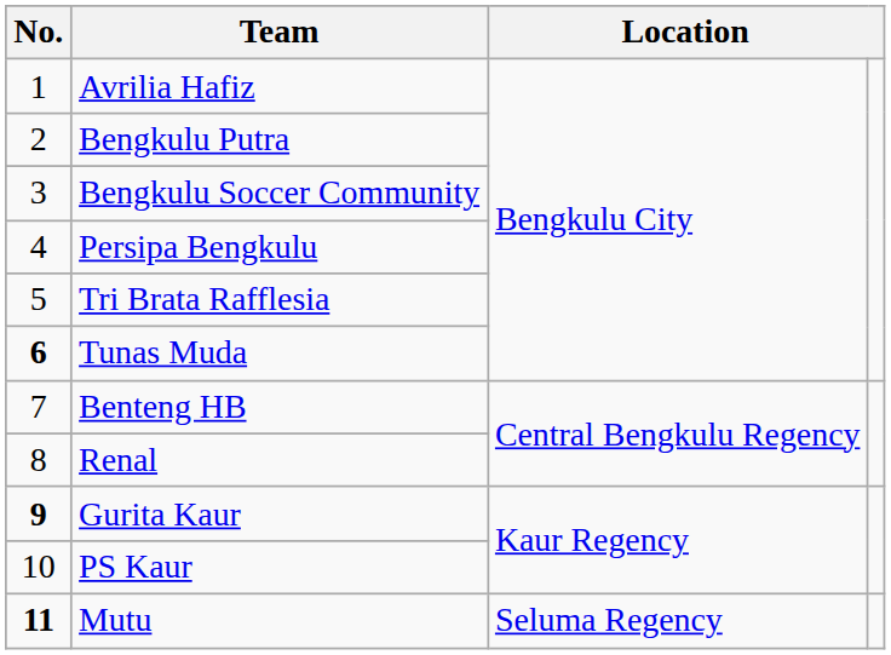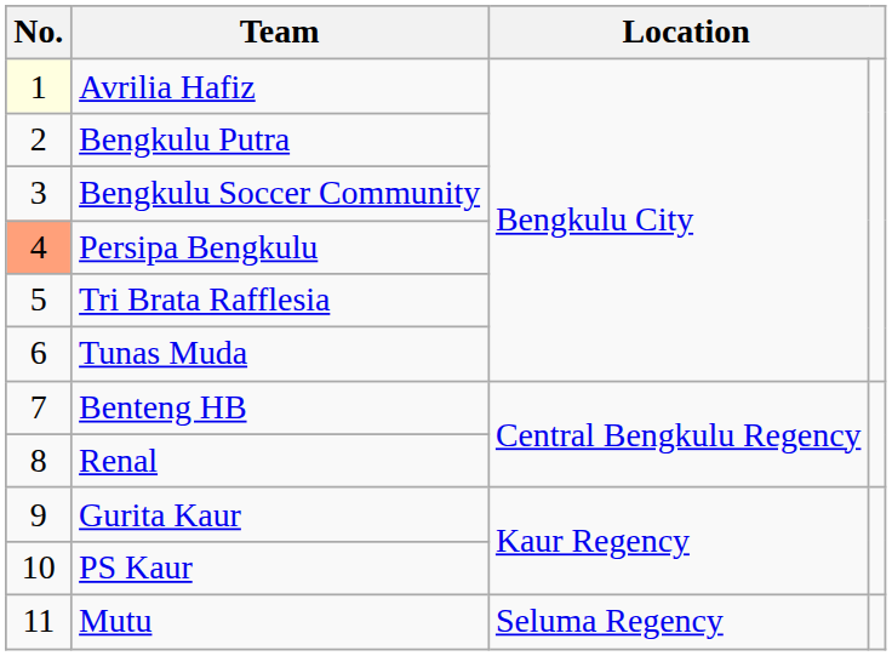Avrilia Hafiz | No.: no background -> lightyellow background
Persipa Bengkulu | No.: no background -> lightsalmon background
Tunas Muda | No.: bold -> normal
Gurita Kaur | No.: bold -> normal
Mutu | No.: bold -> normal
